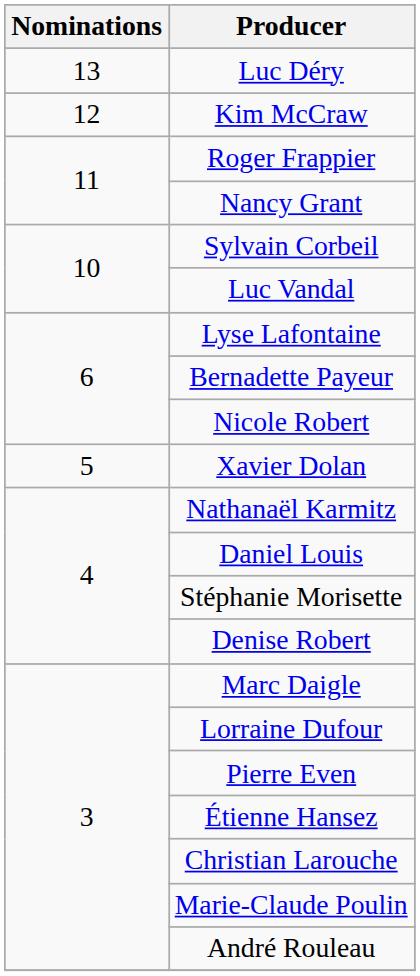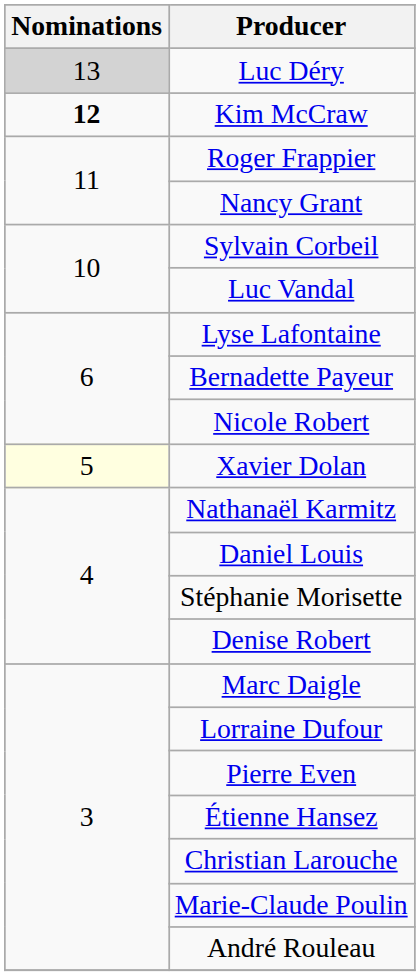Luc Déry | Nominations: no background -> lightgrey background
Kim McCraw | Nominations: normal -> bold
Xavier Dolan | Nominations: no background -> lightyellow background
